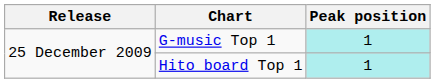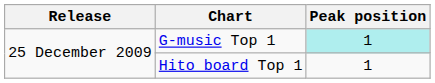Hito board Top 1 | Peak position: paleturquoise background -> no background
